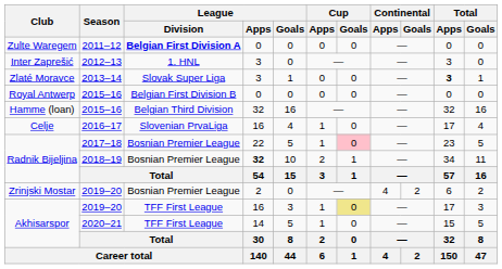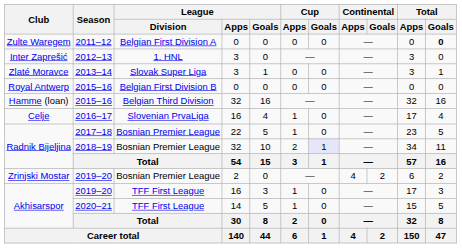Zulte Waregem | League / Division: bold -> normal
Zulte Waregem | Total / Goals: normal -> bold
Zlaté Moravce | Total / Apps: bold -> normal
Radnik Bijeljina / 2017–18 | Cup / Goals: pink background -> no background
Radnik Bijeljina / 2018–19 | League / Apps: bold -> normal
Radnik Bijeljina / 2018–19 | Cup / Goals: no background -> lavender background
Akhisarspor / 2019–20 | Cup / Goals: khaki background -> no background
